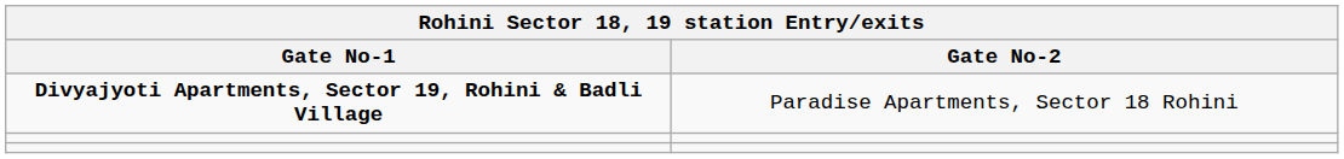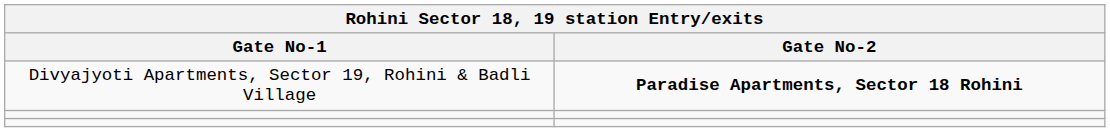Divyajyoti Apartments, Sector 19, Rohini & Badli Village | Gate No-1: bold -> normal
Divyajyoti Apartments, Sector 19, Rohini & Badli Village | Gate No-2: normal -> bold
